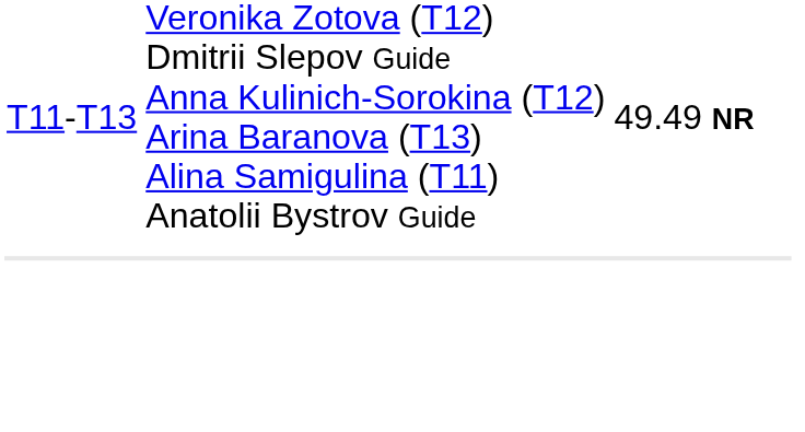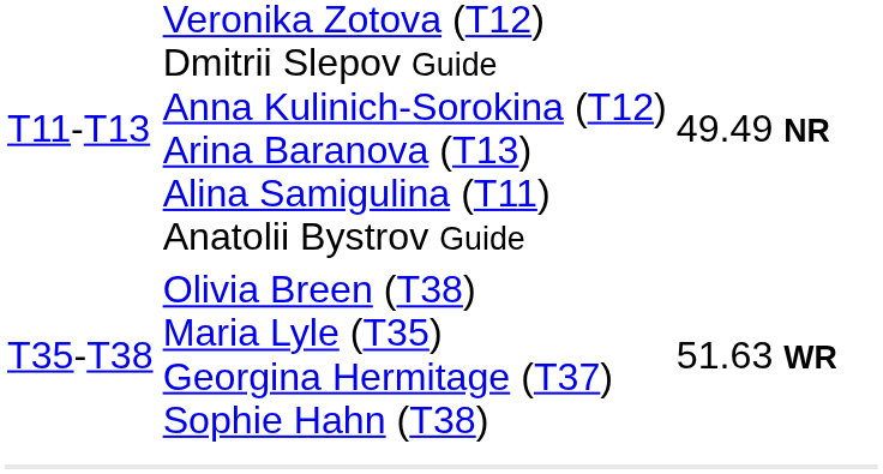+ row: T35-T38 | Olivia Breen (T38) Maria Lyle (T35) Georgina Hermitage (T37) Sophie Hahn (T38) | 51.63 WR
